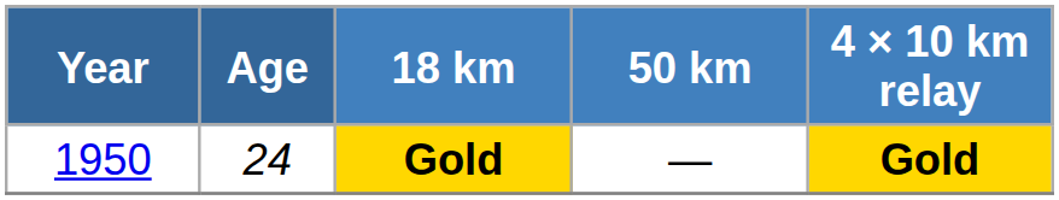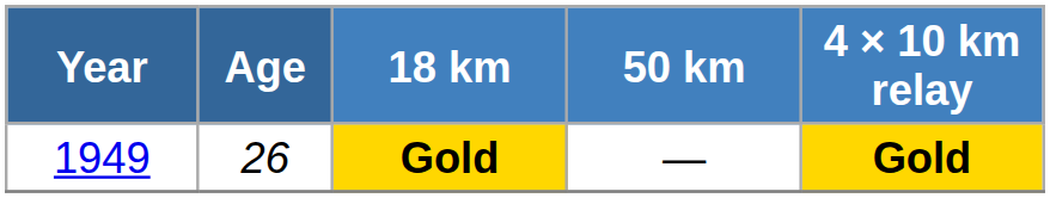row 2 | Year: 1950 -> 1949
row 2 | Age: 24 -> 26
